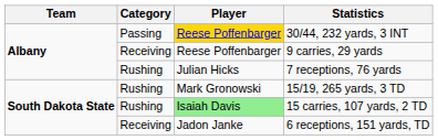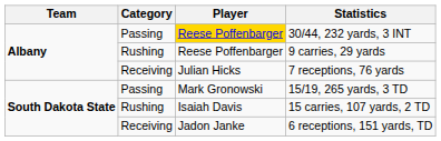9 carries, 29 yards | Category: Receiving -> Rushing
7 receptions, 76 yards | Category: Rushing -> Receiving
15/19, 265 yards, 3 TD | Category: Rushing -> Passing
15 carries, 107 yards, 2 TD | Player: lightgreen background -> no background
